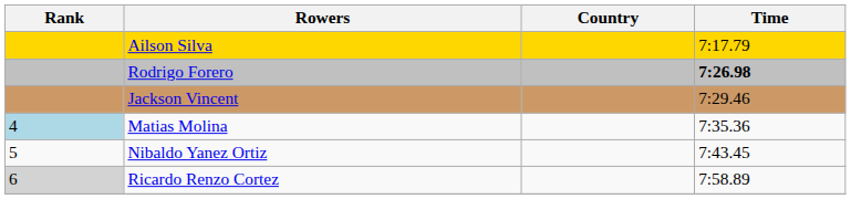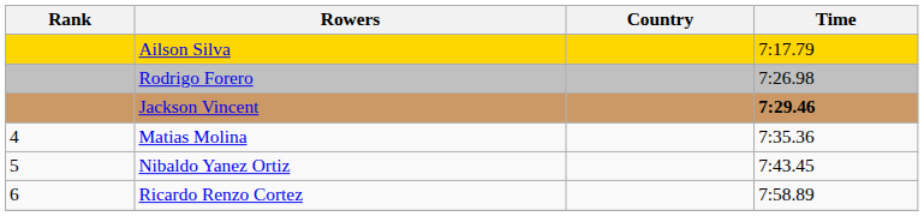Rodrigo Forero | Time: bold -> normal
Jackson Vincent | Time: normal -> bold
Matias Molina | Rank: lightblue background -> no background
Ricardo Renzo Cortez | Rank: lightgrey background -> no background
